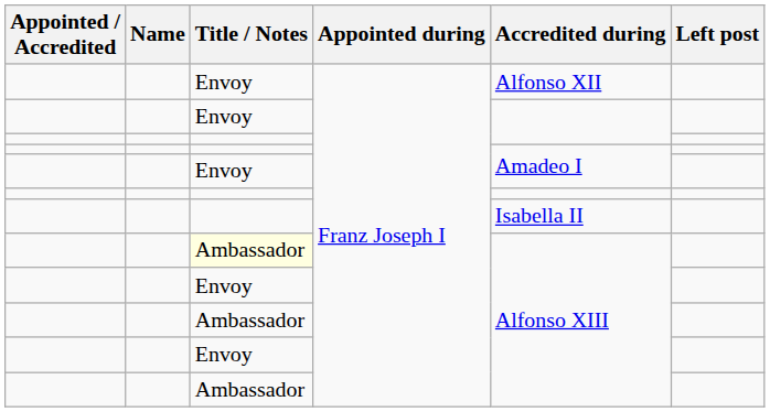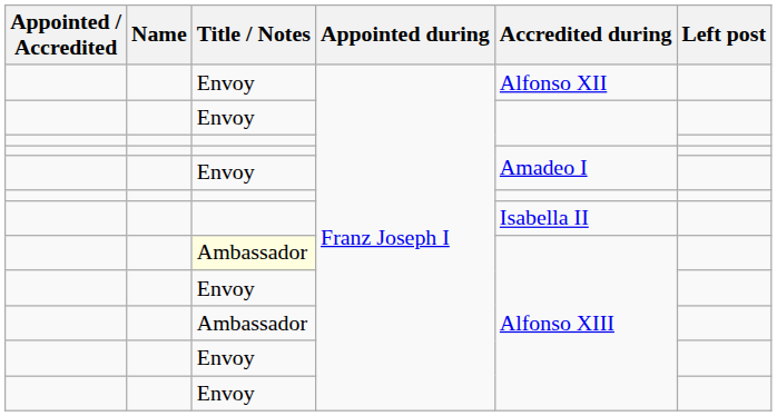row 13 | Title / Notes: Ambassador -> Envoy
